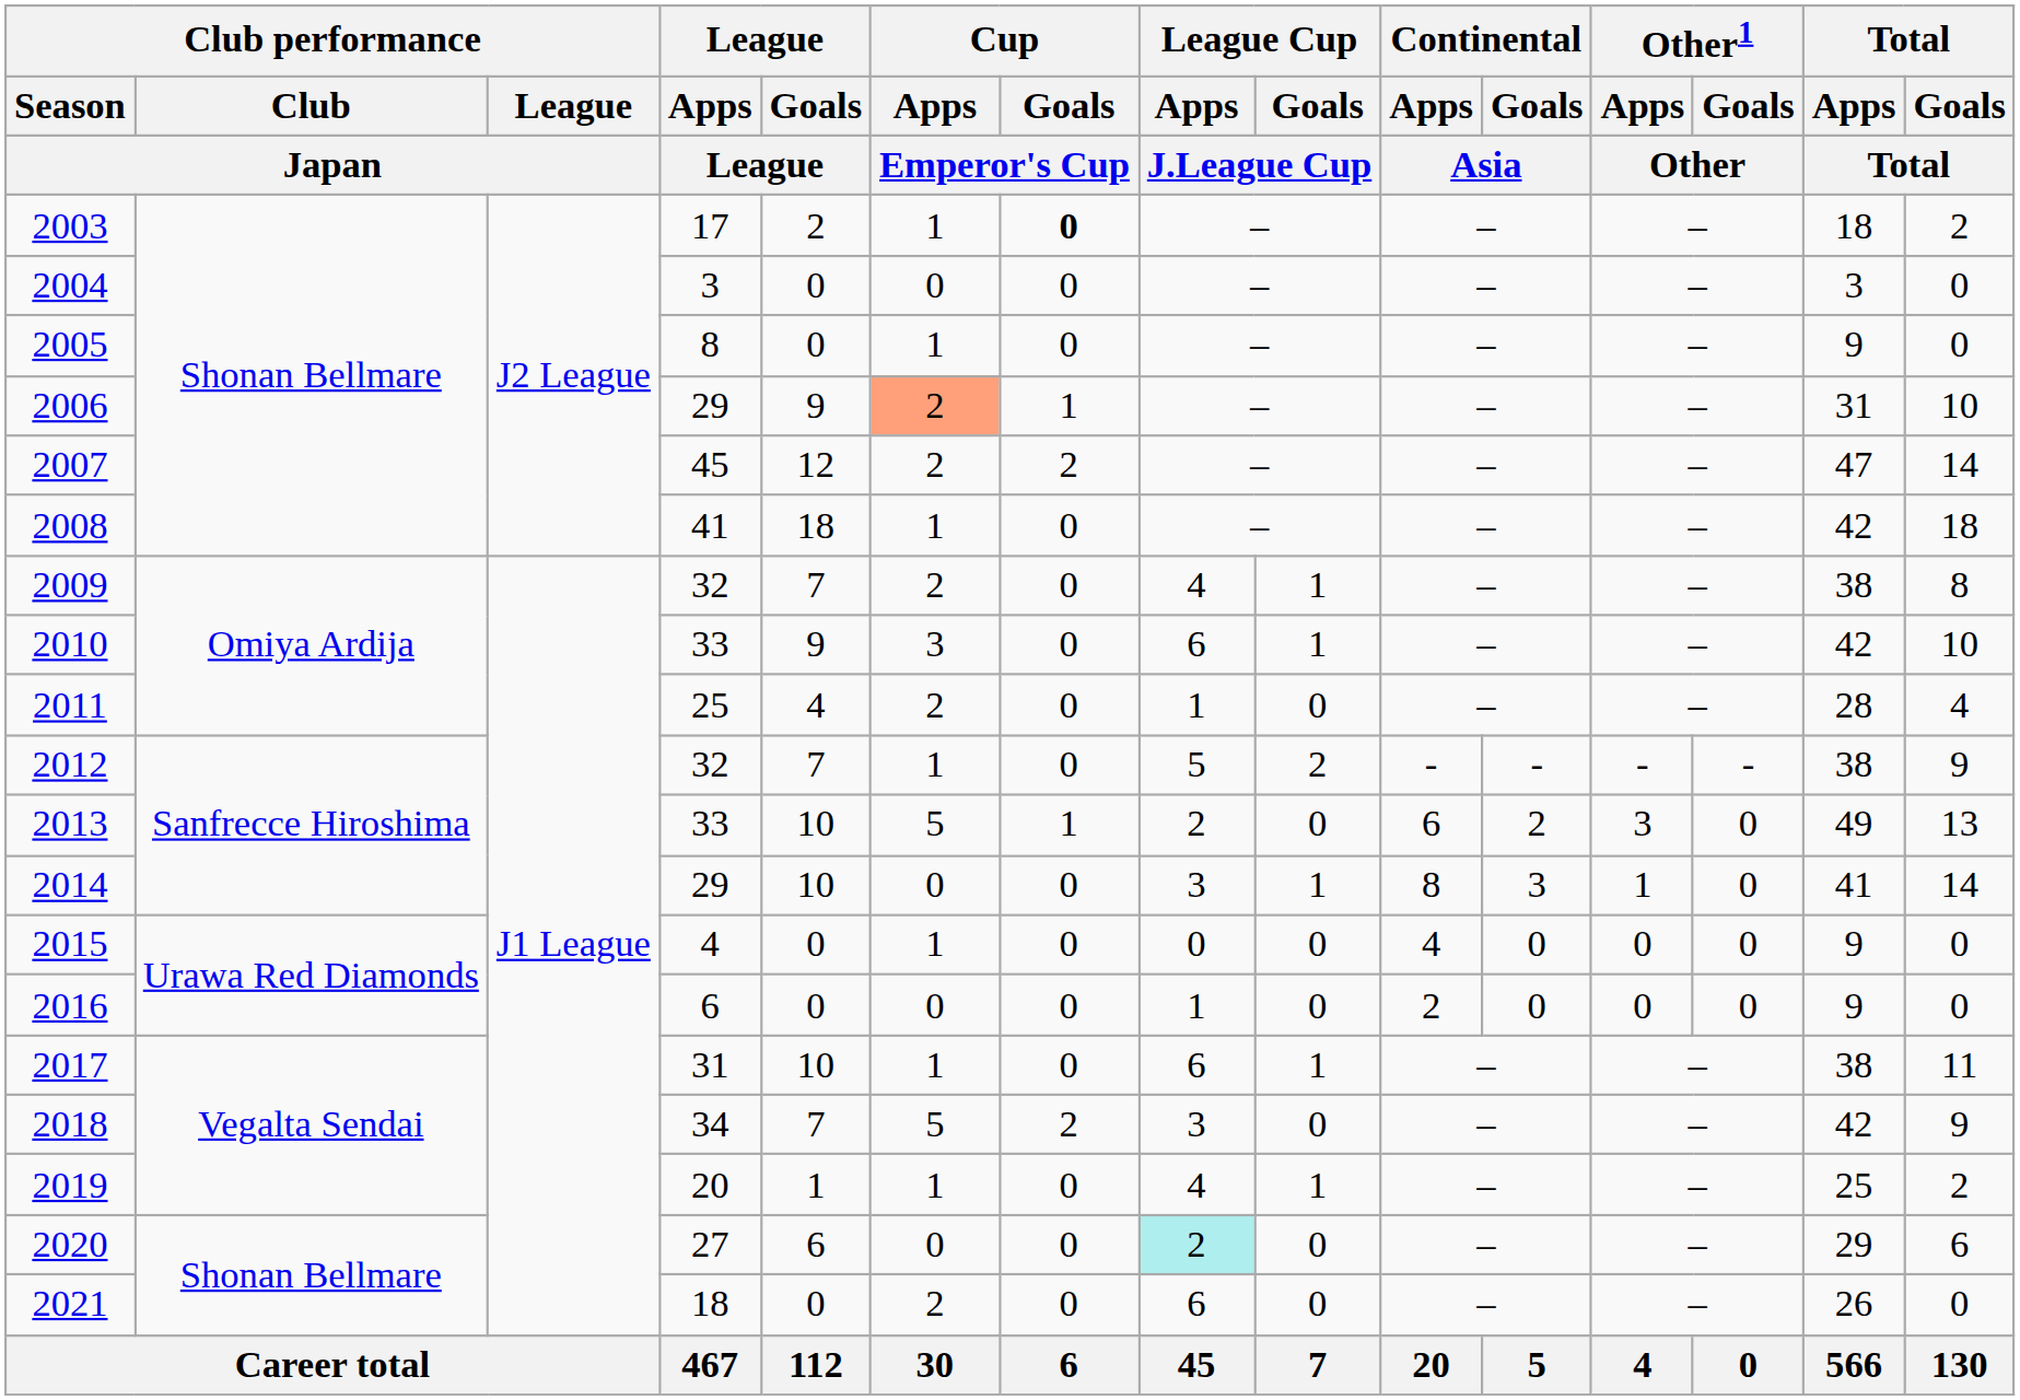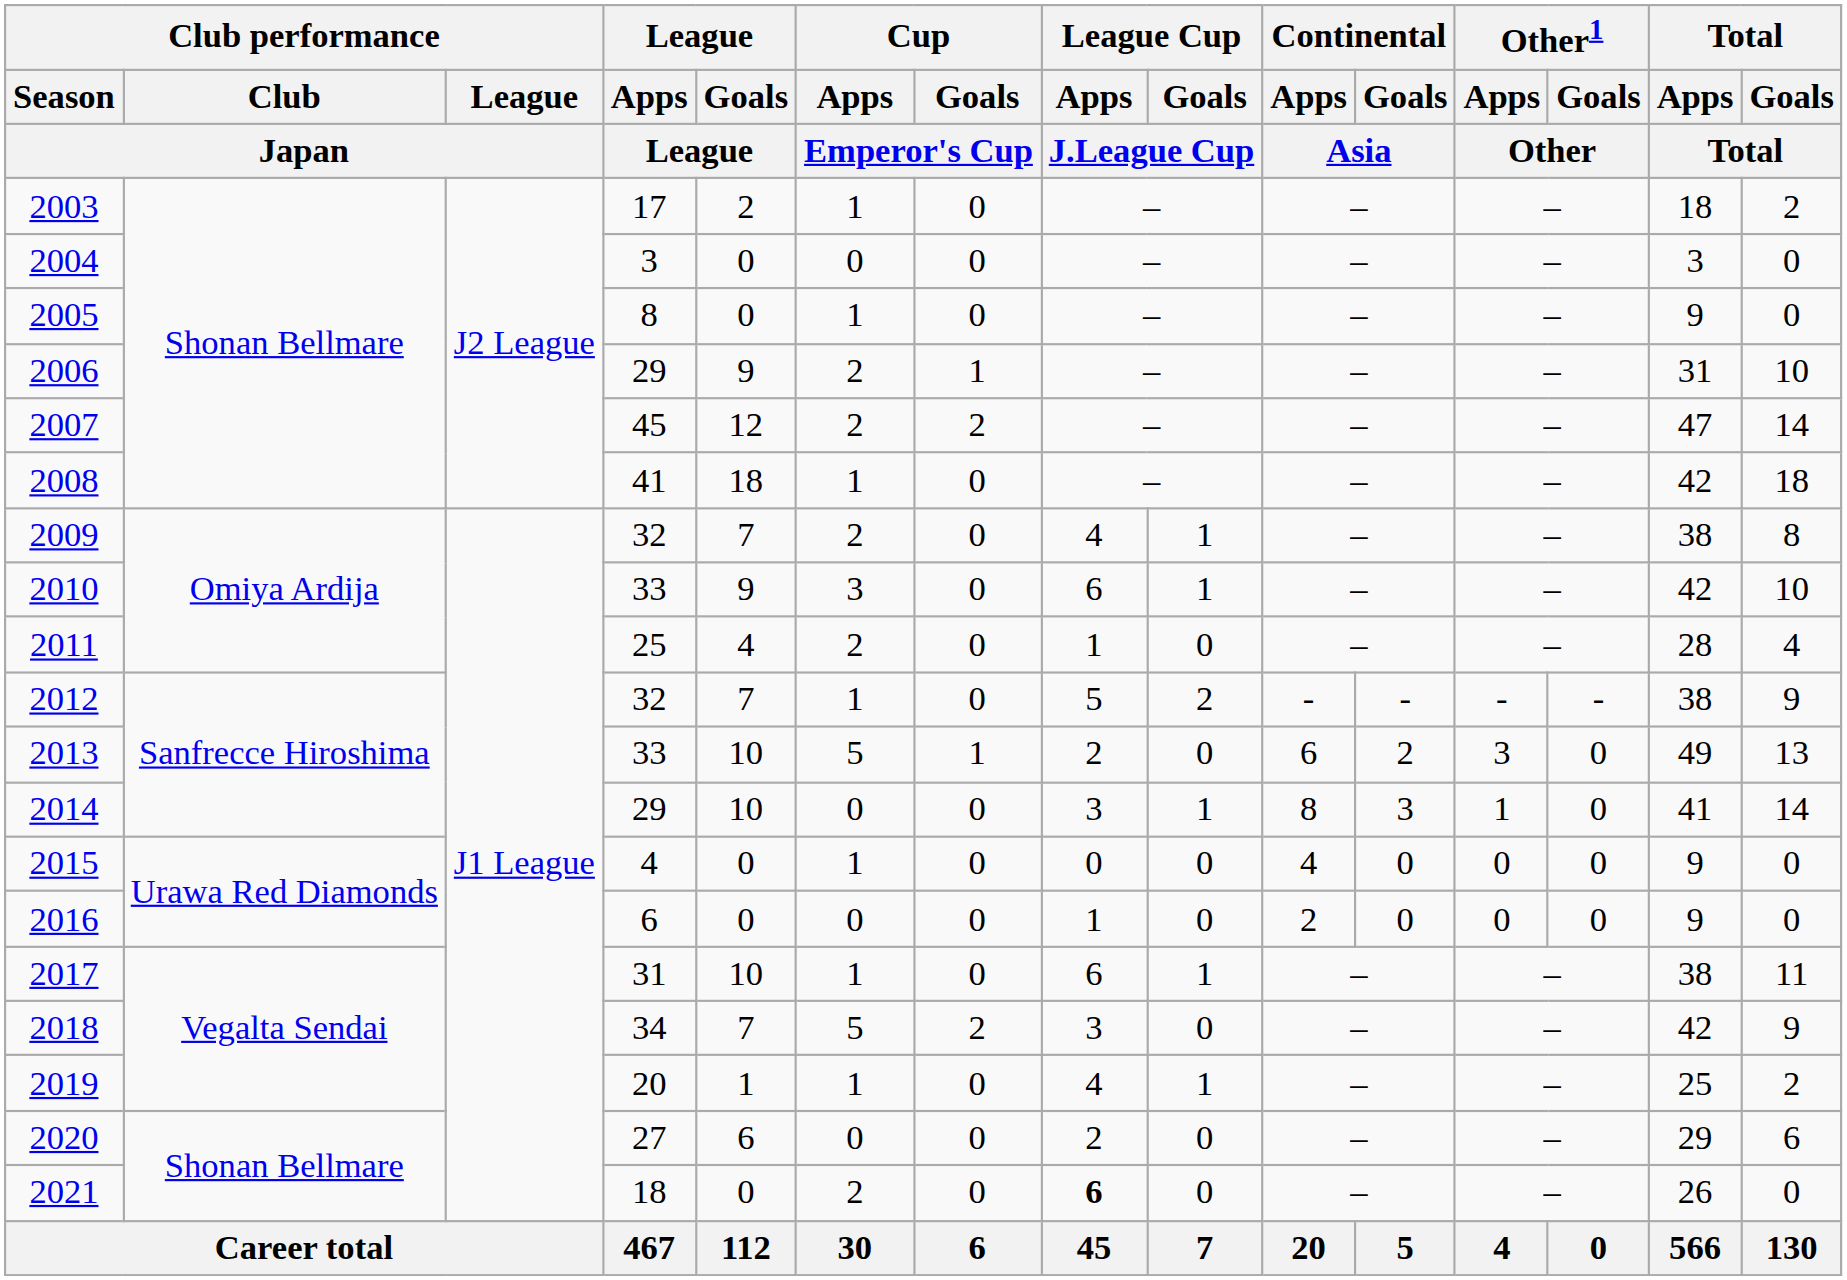2003 | Cup / Goals / Emperor's Cup: bold -> normal
2006 | Cup / Apps / Emperor's Cup: lightsalmon background -> no background
2020 | League Cup / Apps / J.League Cup: paleturquoise background -> no background
2021 | League Cup / Apps / J.League Cup: normal -> bold
